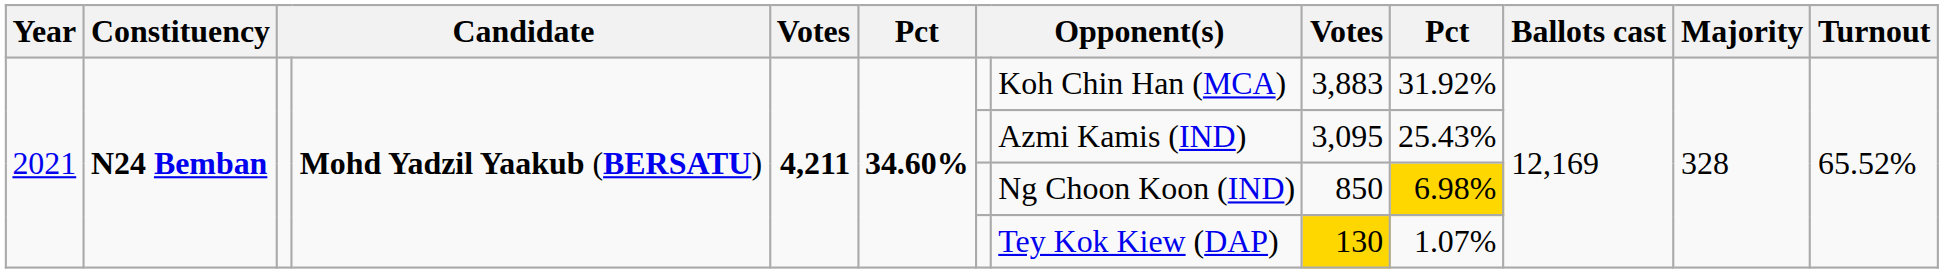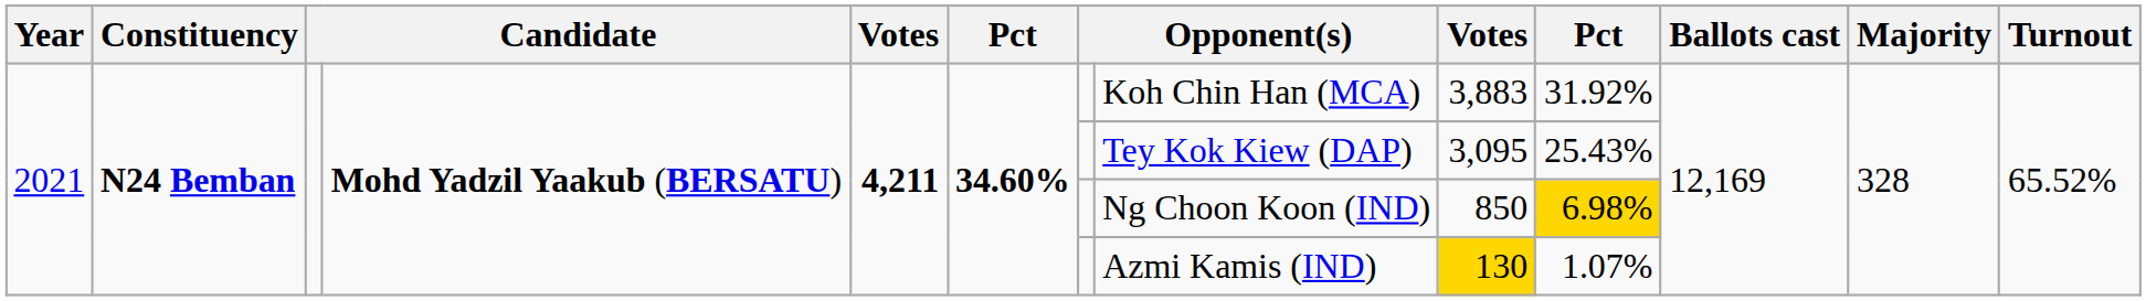row 3 | column 8: Azmi Kamis (IND) -> Tey Kok Kiew (DAP)
row 5 | column 8: Tey Kok Kiew (DAP) -> Azmi Kamis (IND)
